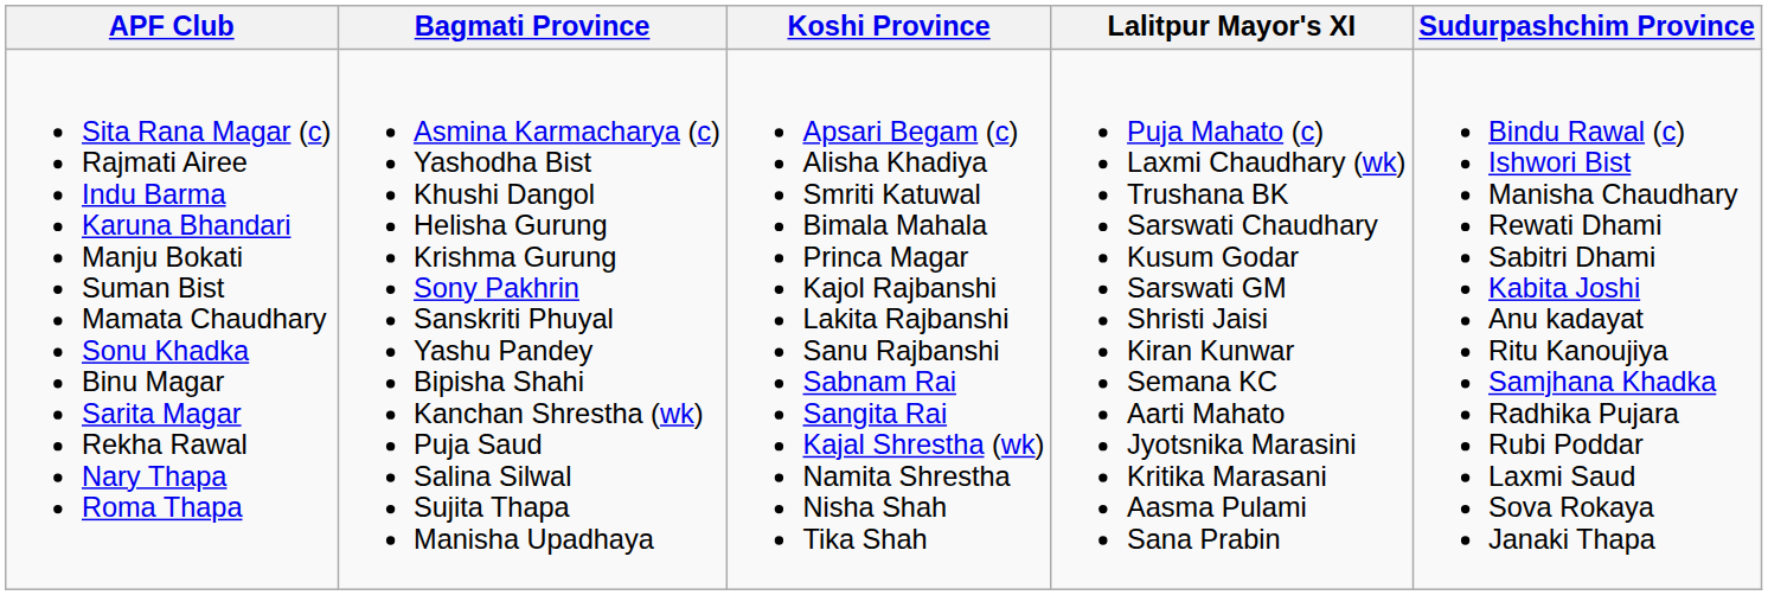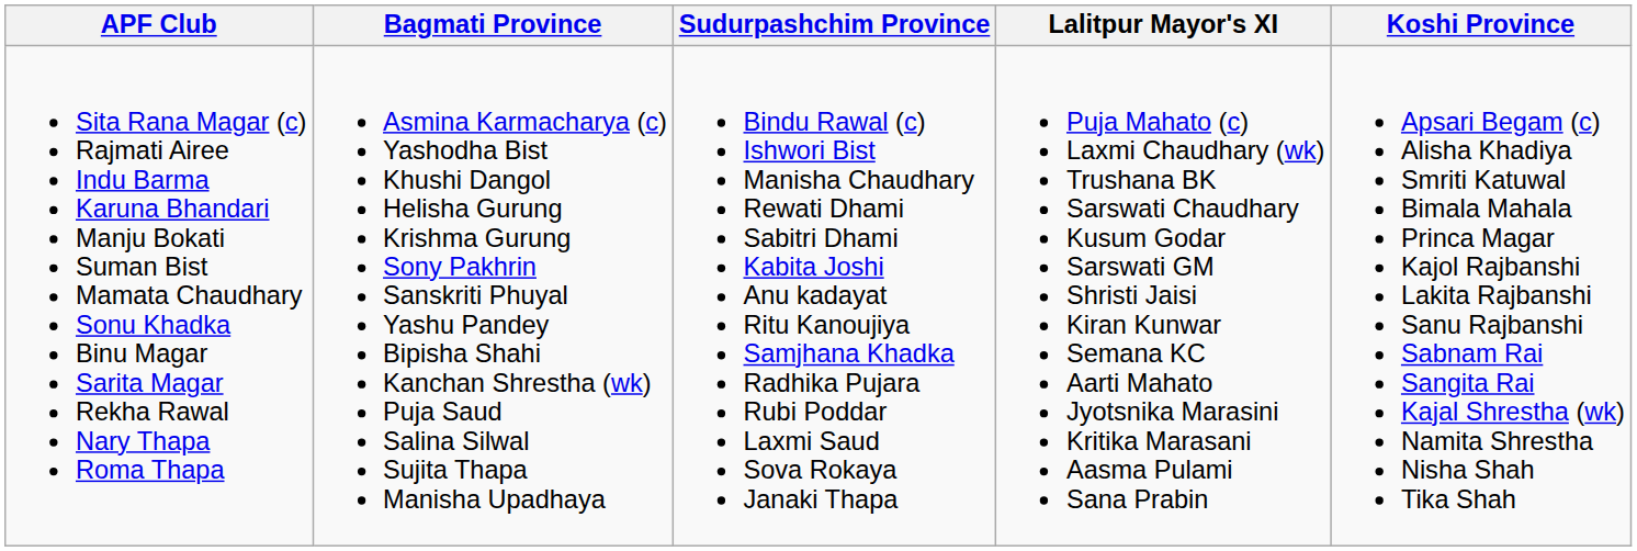columns swapped: Koshi Province <-> Sudurpashchim Province
